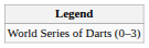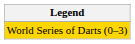row 2 | column 1: no background -> gold background
